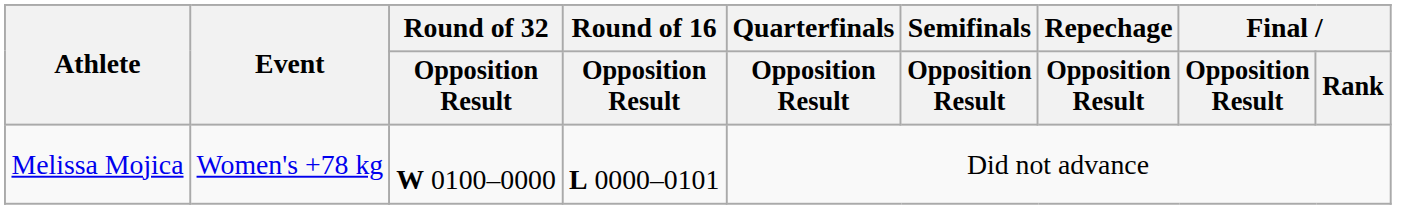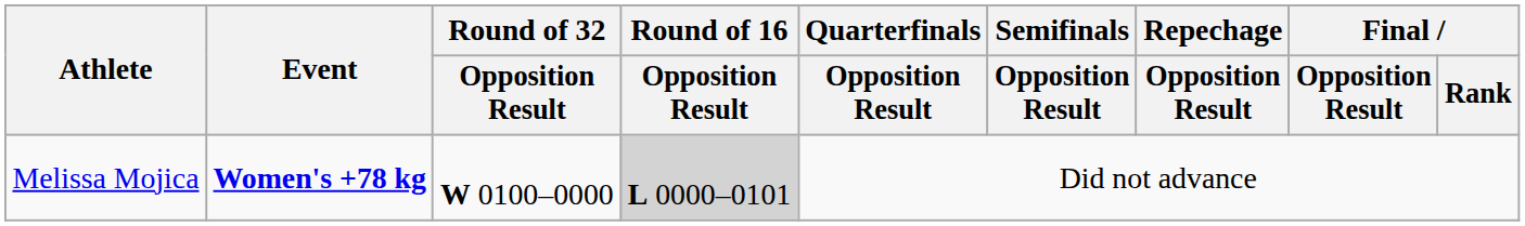Melissa Mojica | Event: normal -> bold
Melissa Mojica | Round of 16 / Opposition Result: no background -> lightgrey background
